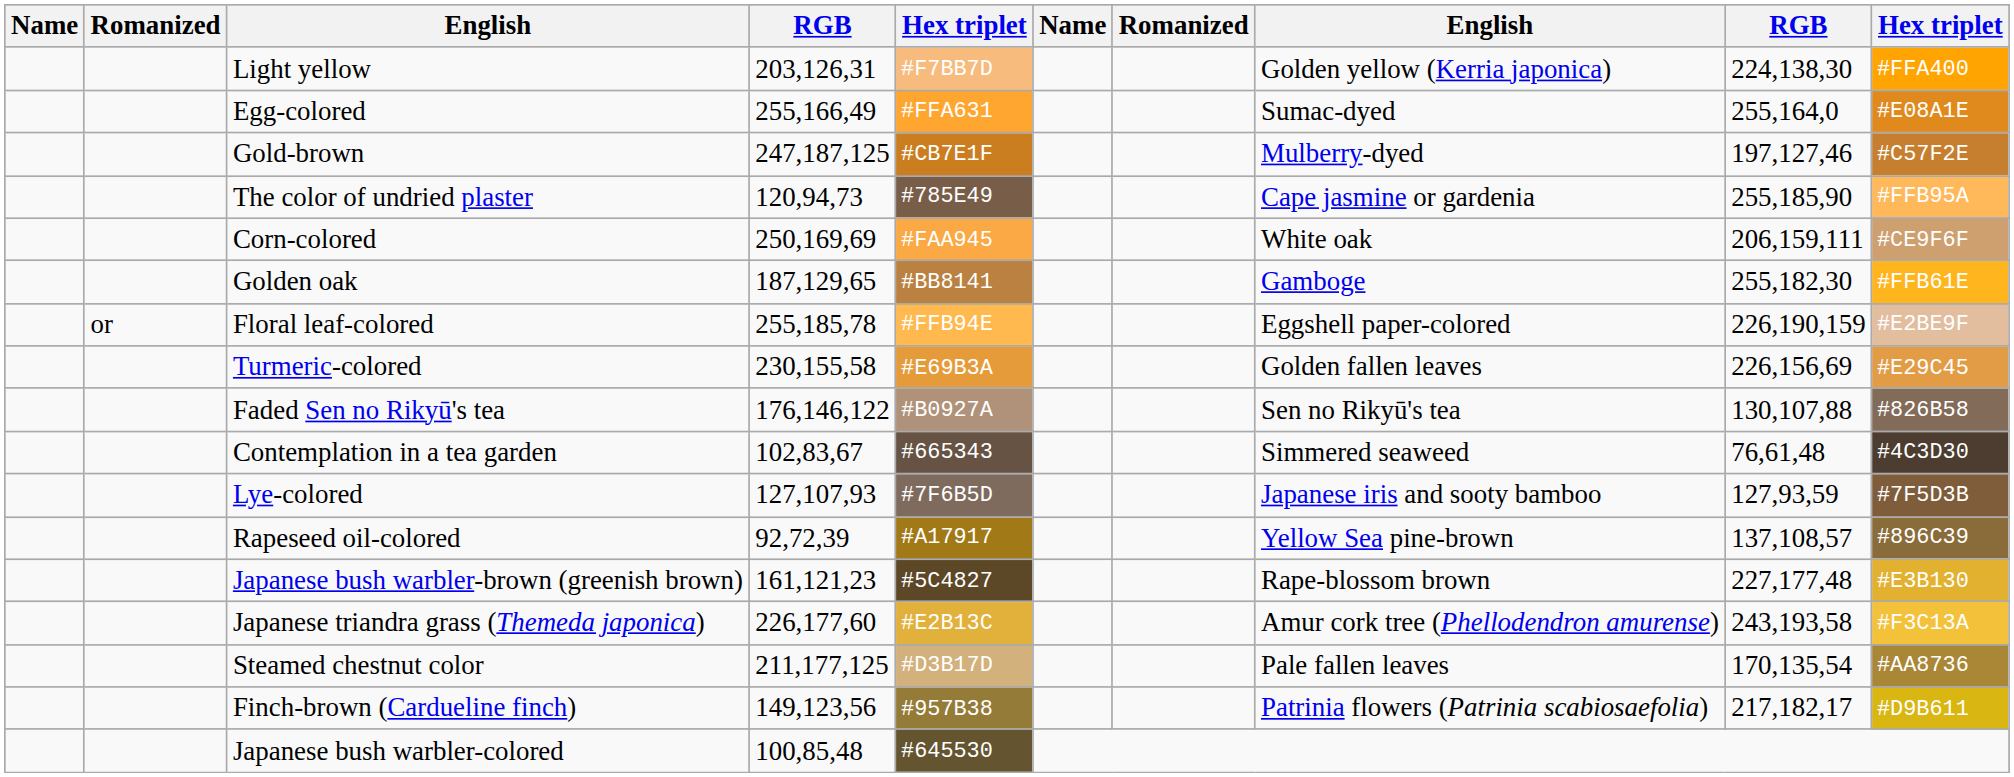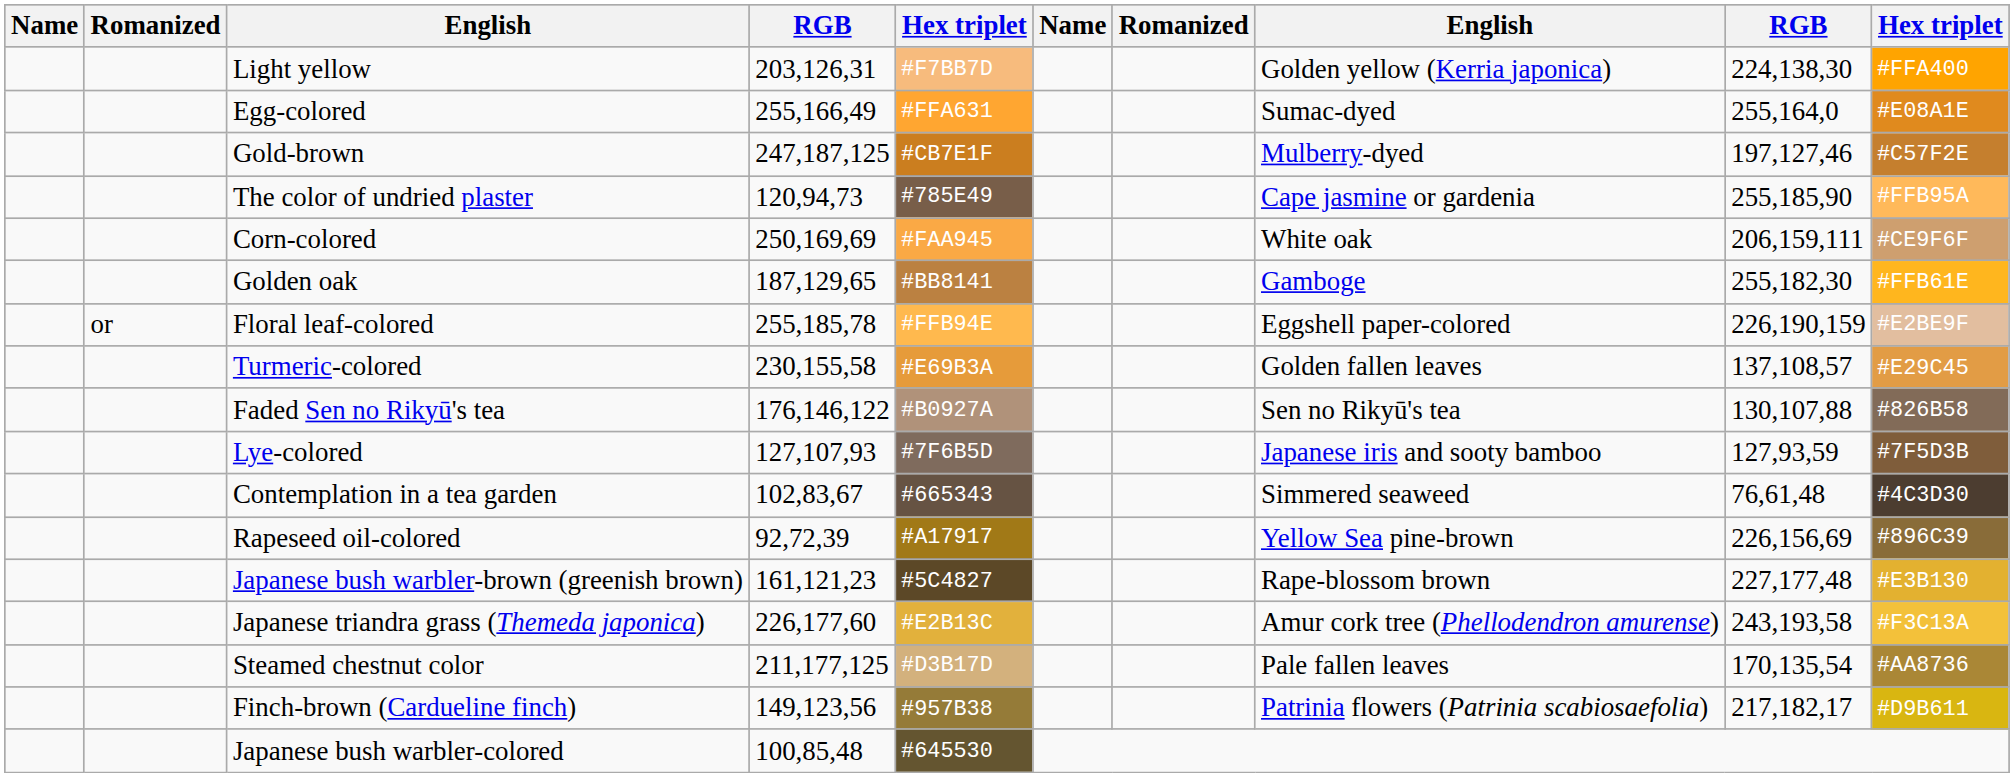Turmeric-colored | column 9: 226,156,69 -> 137,108,57
rows swapped: Lye-colored <-> Contemplation in a tea garden
Rapeseed oil-colored | column 9: 137,108,57 -> 226,156,69
